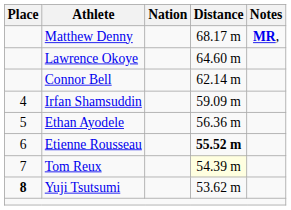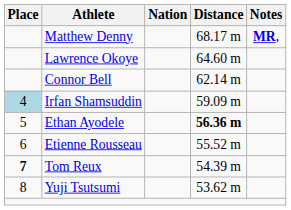Irfan Shamsuddin | Place: no background -> lightblue background
Ethan Ayodele | Distance: normal -> bold
Etienne Rousseau | Distance: bold -> normal
Tom Reux | Place: normal -> bold
Tom Reux | Distance: lightyellow background -> no background
Yuji Tsutsumi | Place: bold -> normal
